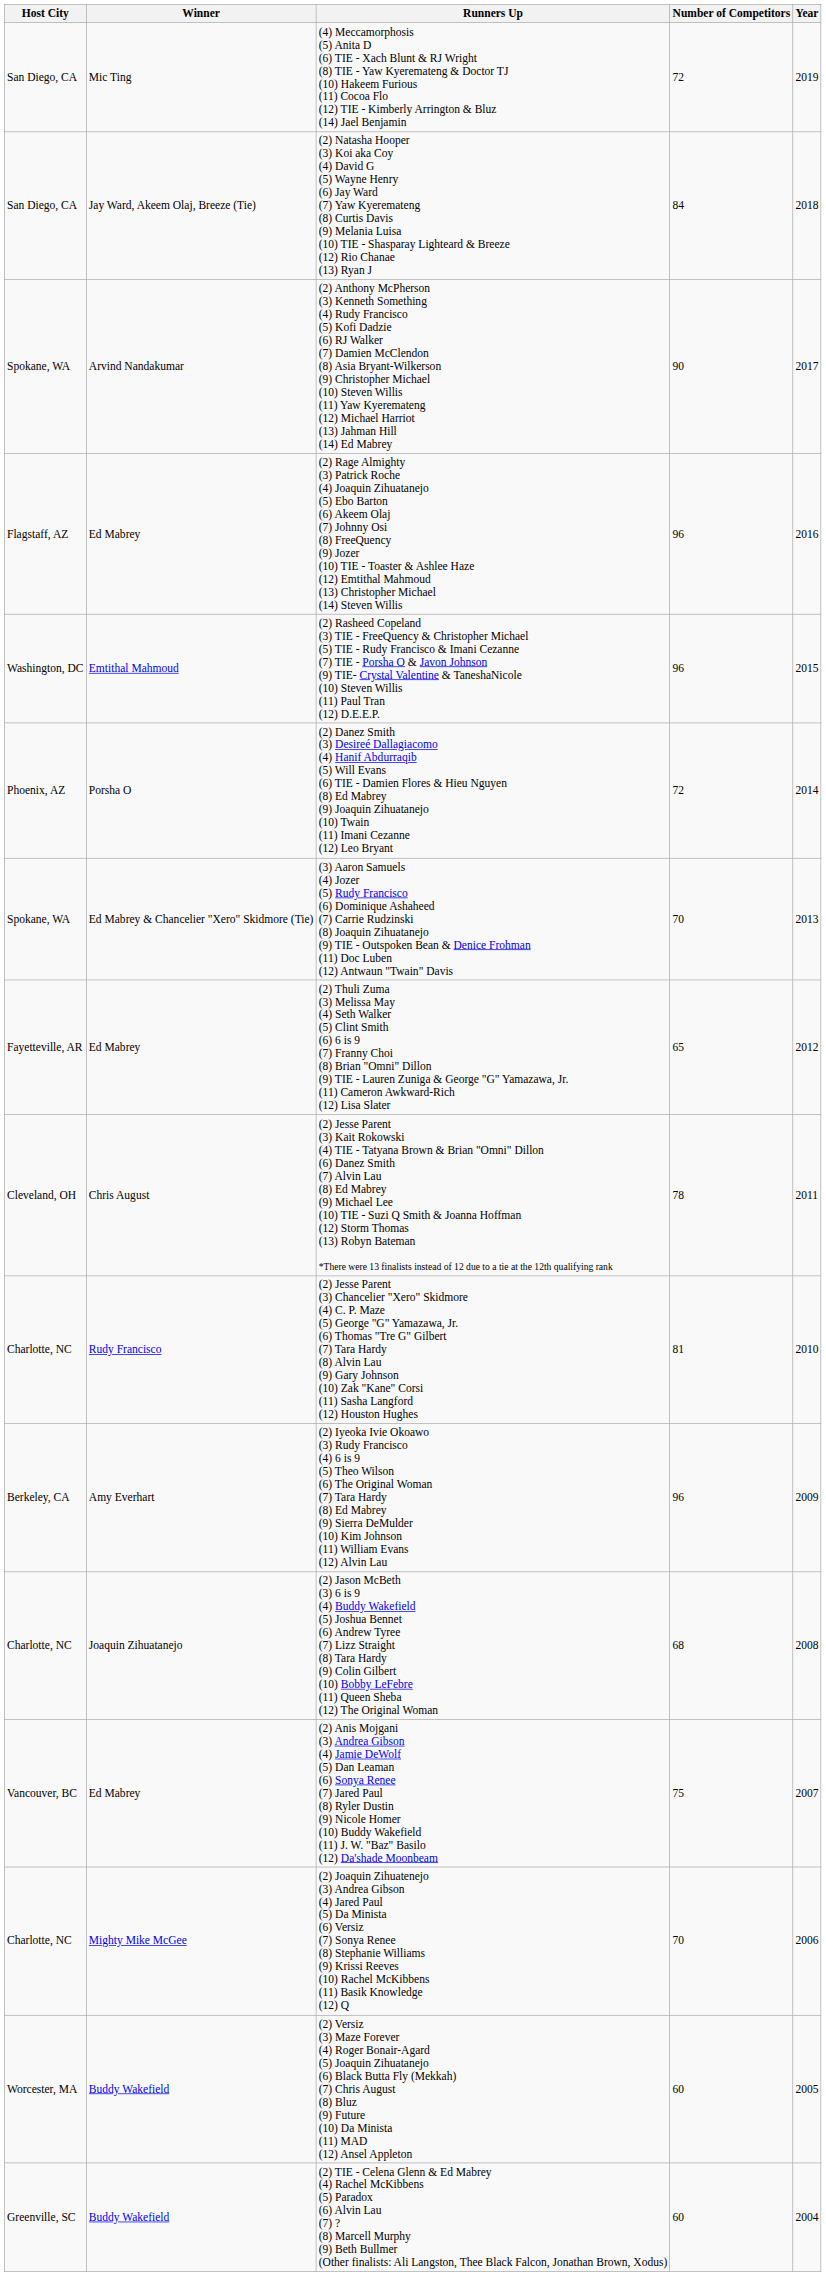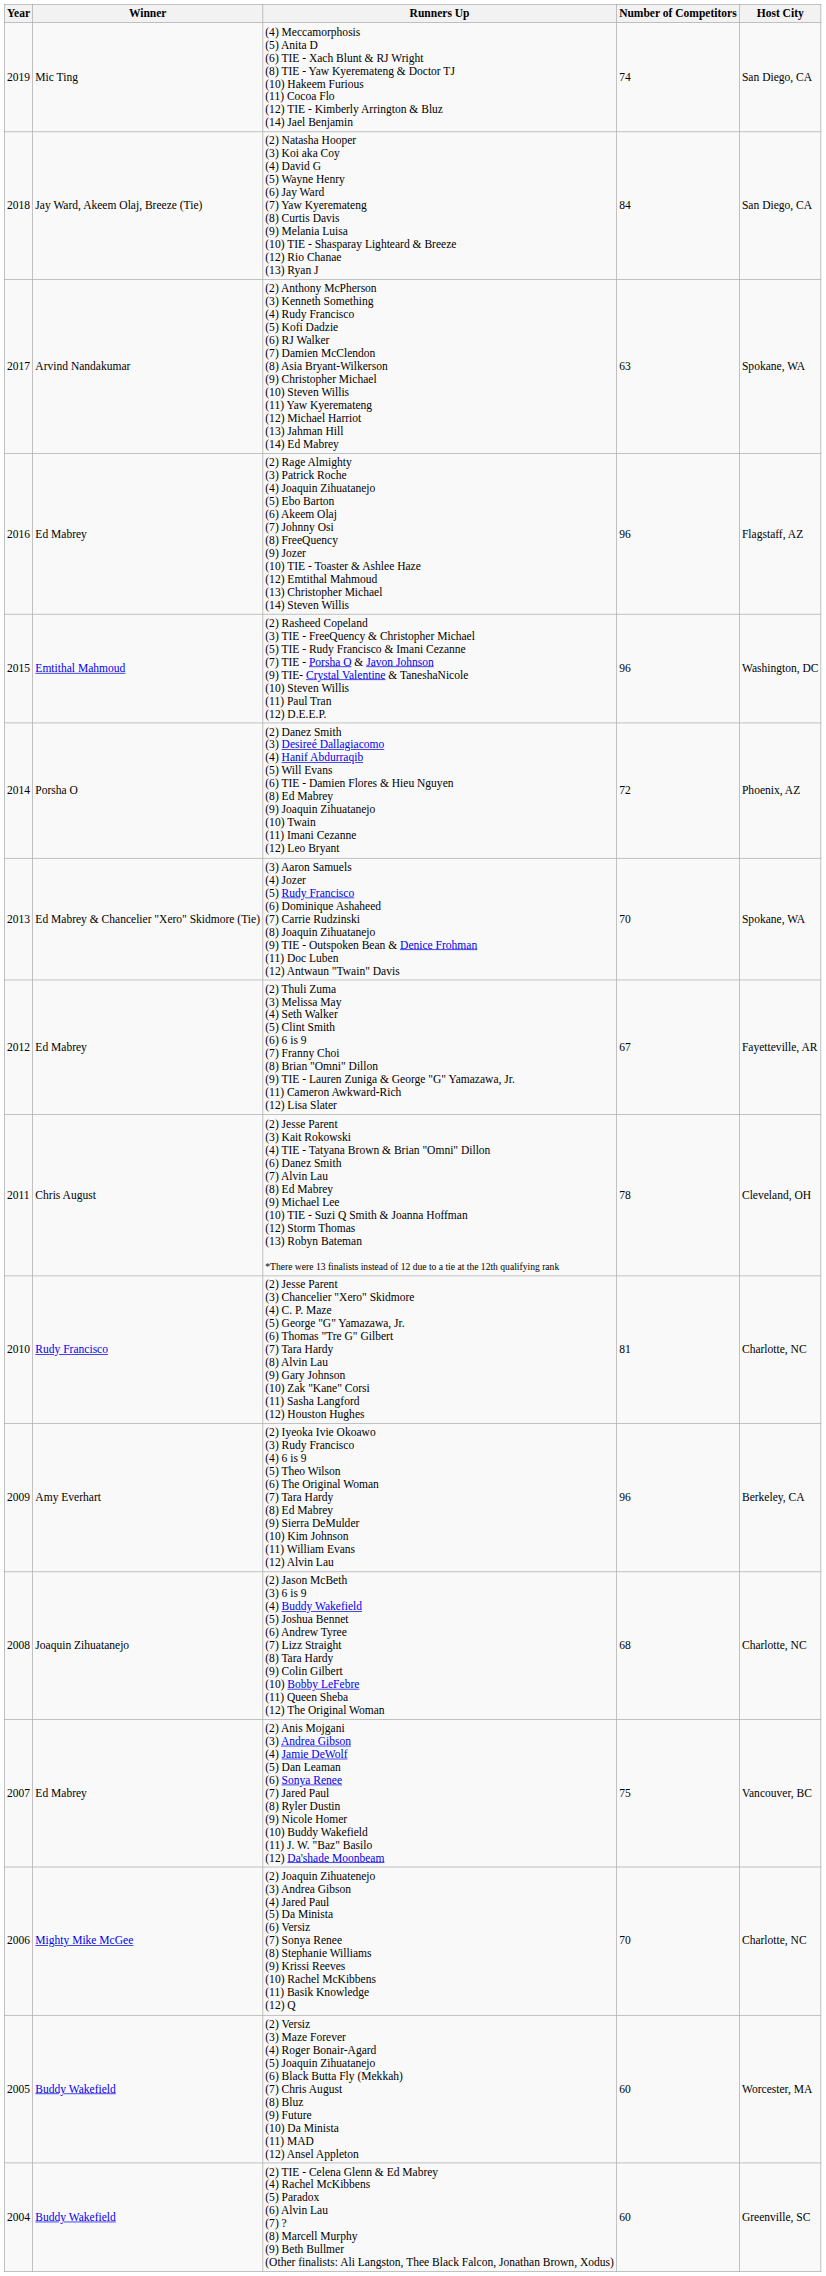columns swapped: Year <-> Host City
row 2 | Number of Competitors: 72 -> 74
row 4 | Number of Competitors: 90 -> 63
row 9 | Number of Competitors: 65 -> 67
